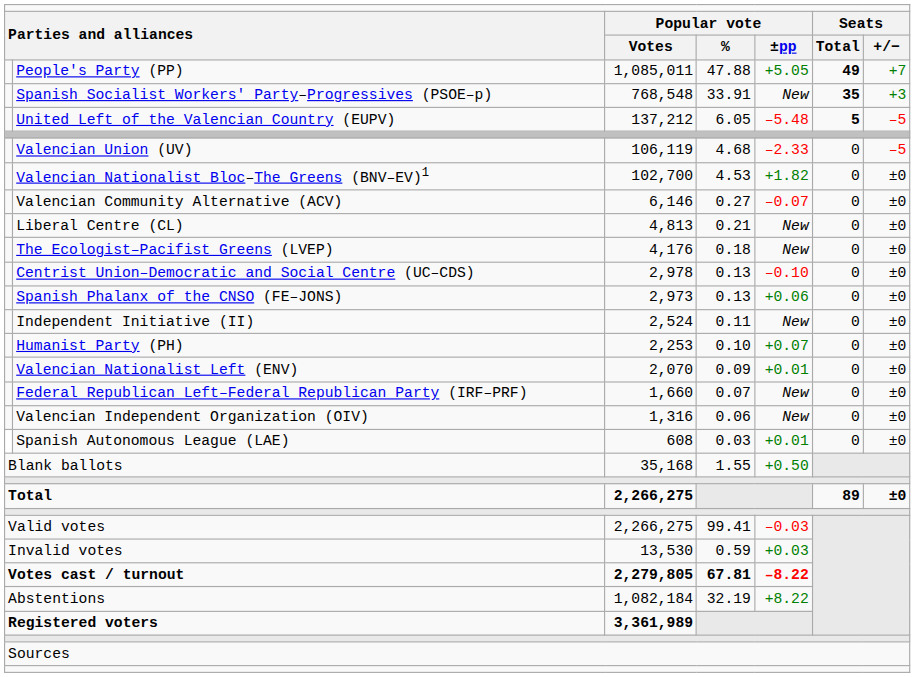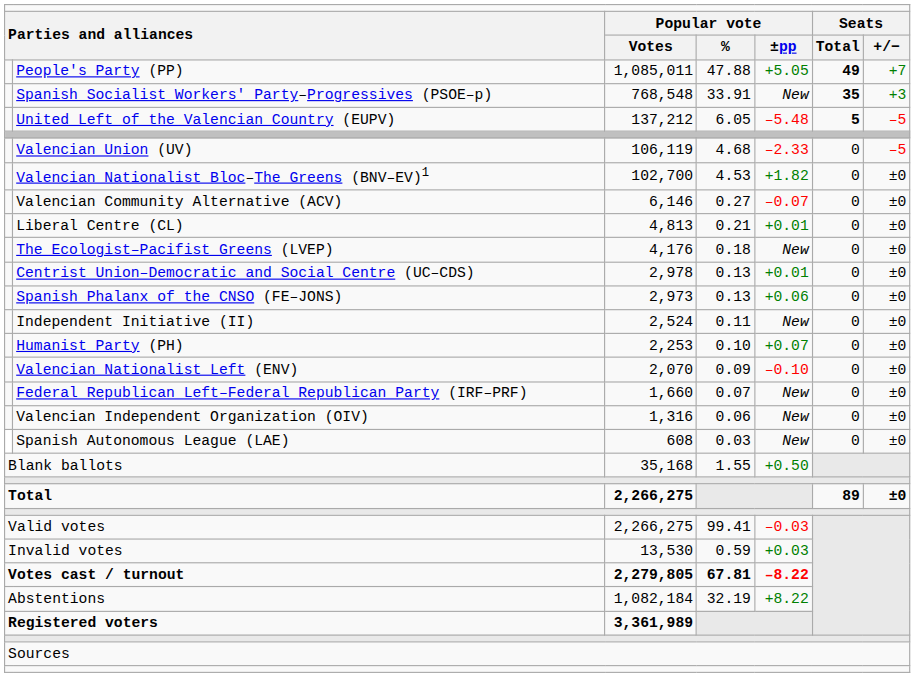Liberal Centre (CL) | column 5: New -> +0.01
Centrist Union–Democratic and Social Centre (UC–CDS) | column 5: –0.10 -> +0.01
Valencian Nationalist Left (ENV) | column 5: +0.01 -> –0.10
Spanish Autonomous League (LAE) | column 5: +0.01 -> New
